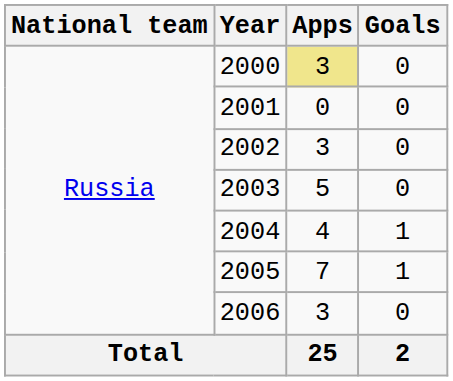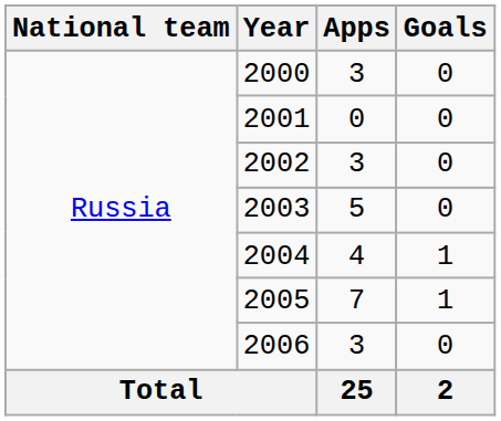2000 | Apps: khaki background -> no background
